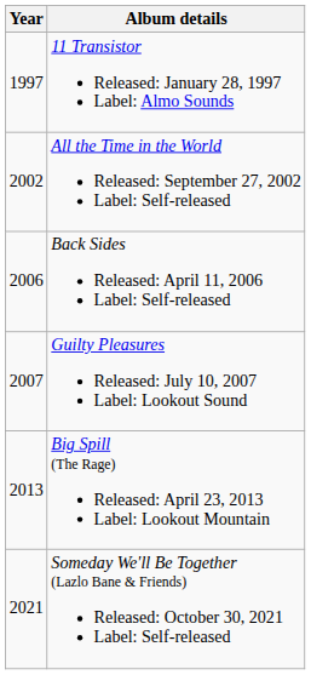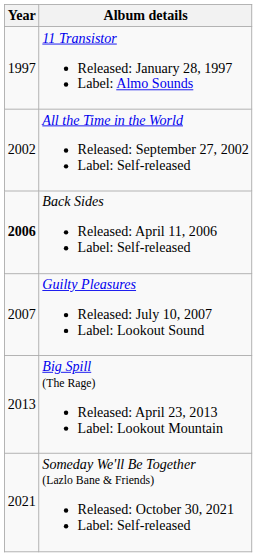Back Sides Released: April 11, 2006 Label: Self-released | Year: normal -> bold
